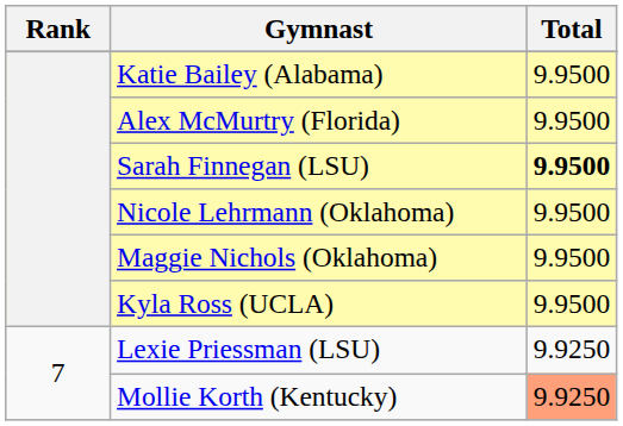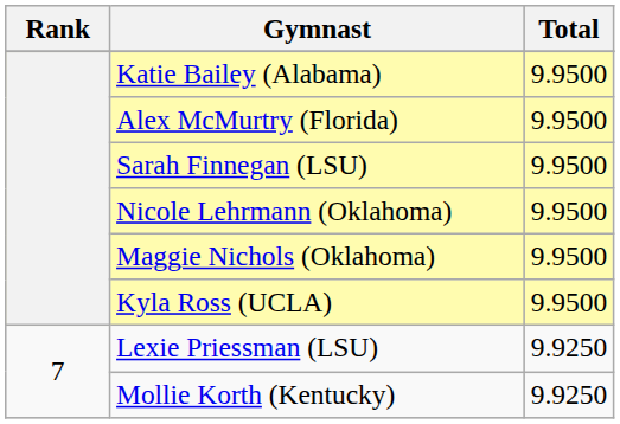Sarah Finnegan (LSU) | Total: bold -> normal
Mollie Korth (Kentucky) | Total: lightsalmon background -> no background
